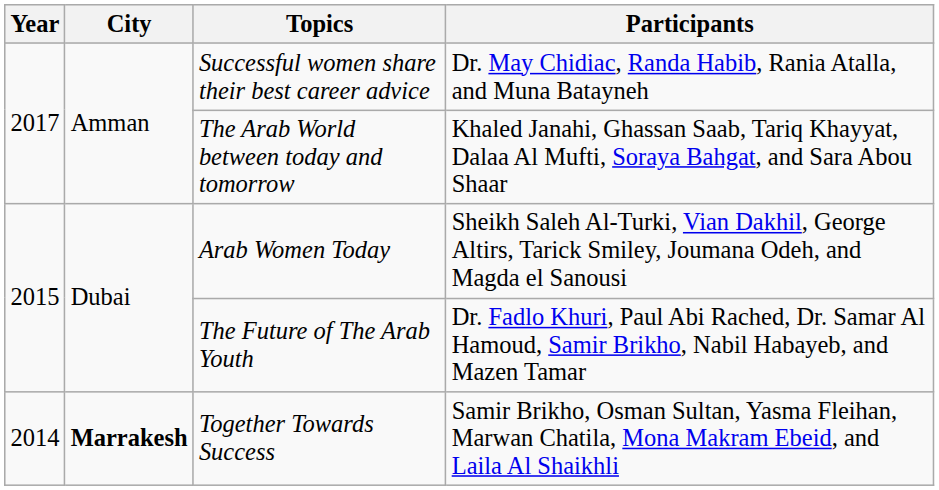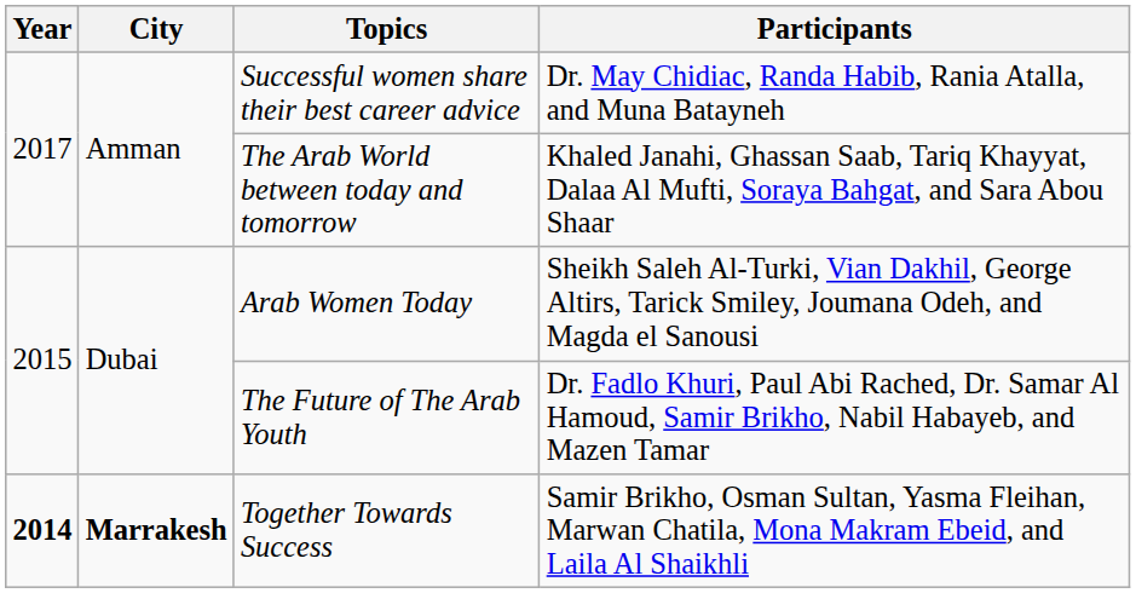Together Towards Success | Year: normal -> bold
